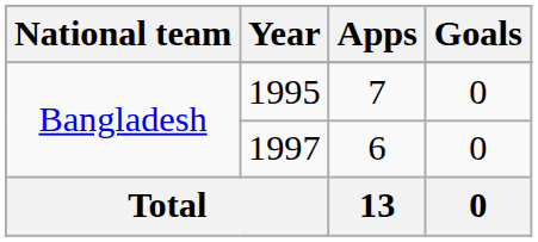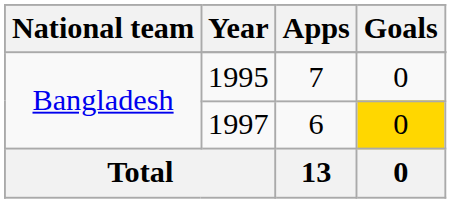1997 | Goals: no background -> gold background
